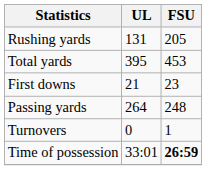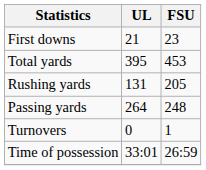rows swapped: First downs <-> Rushing yards
Time of possession | FSU: bold -> normal
